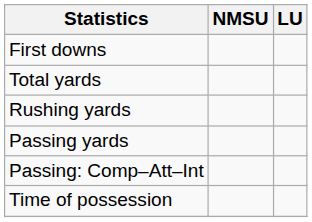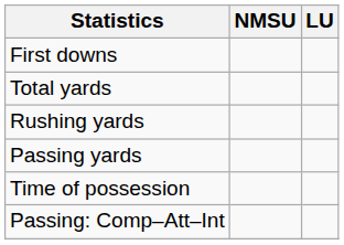rows swapped: Passing: Comp–Att–Int <-> Time of possession
